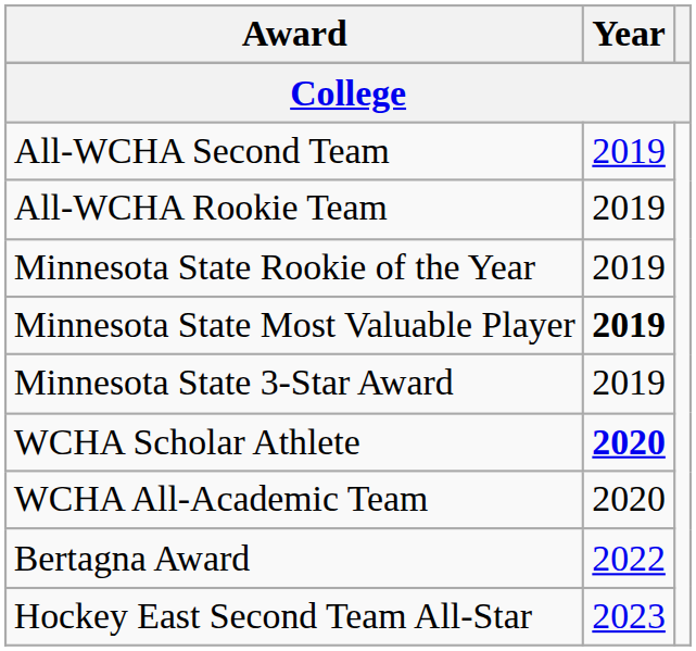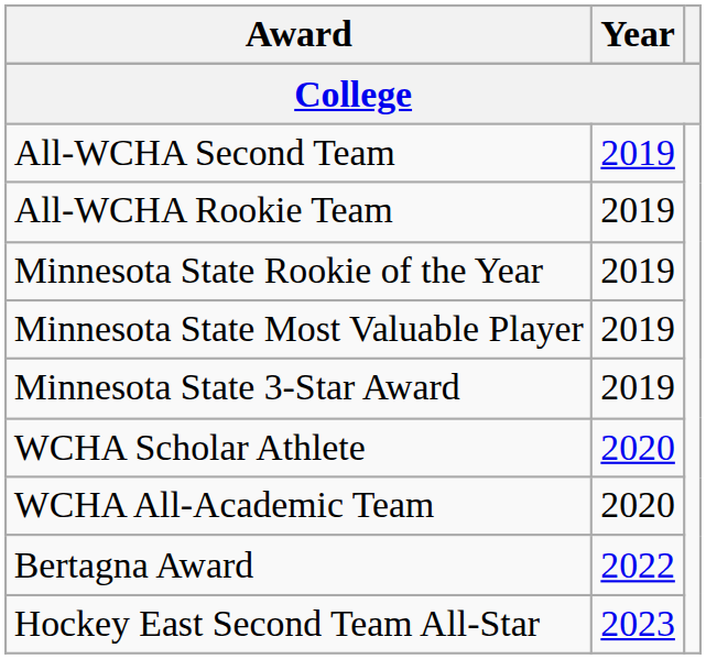Minnesota State Most Valuable Player | Year: bold -> normal
WCHA Scholar Athlete | Year: bold -> normal
